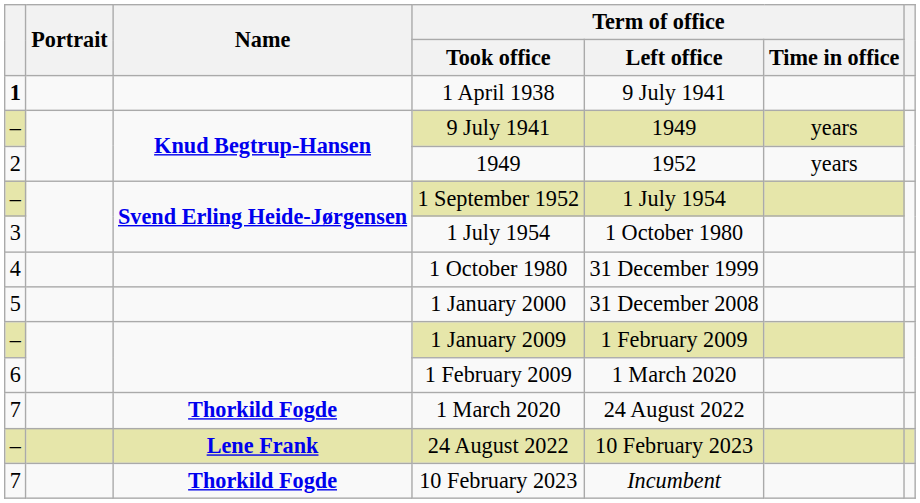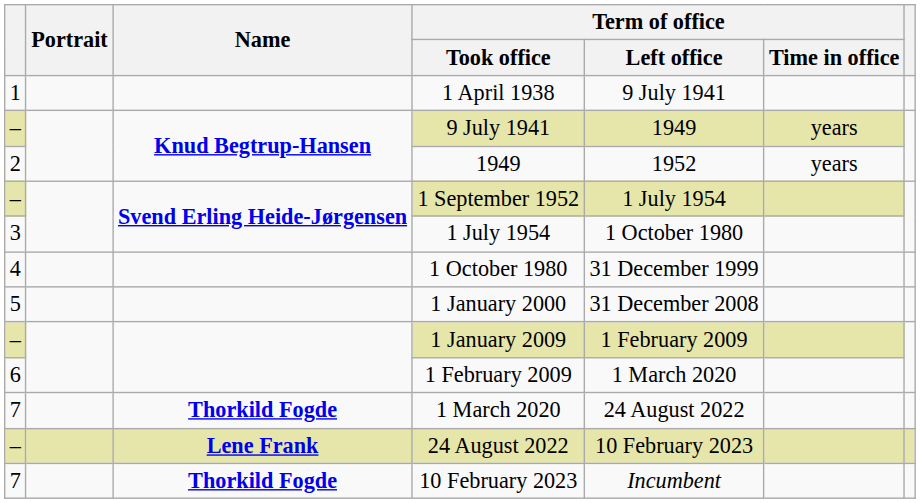1 April 1938 | column 1: bold -> normal
